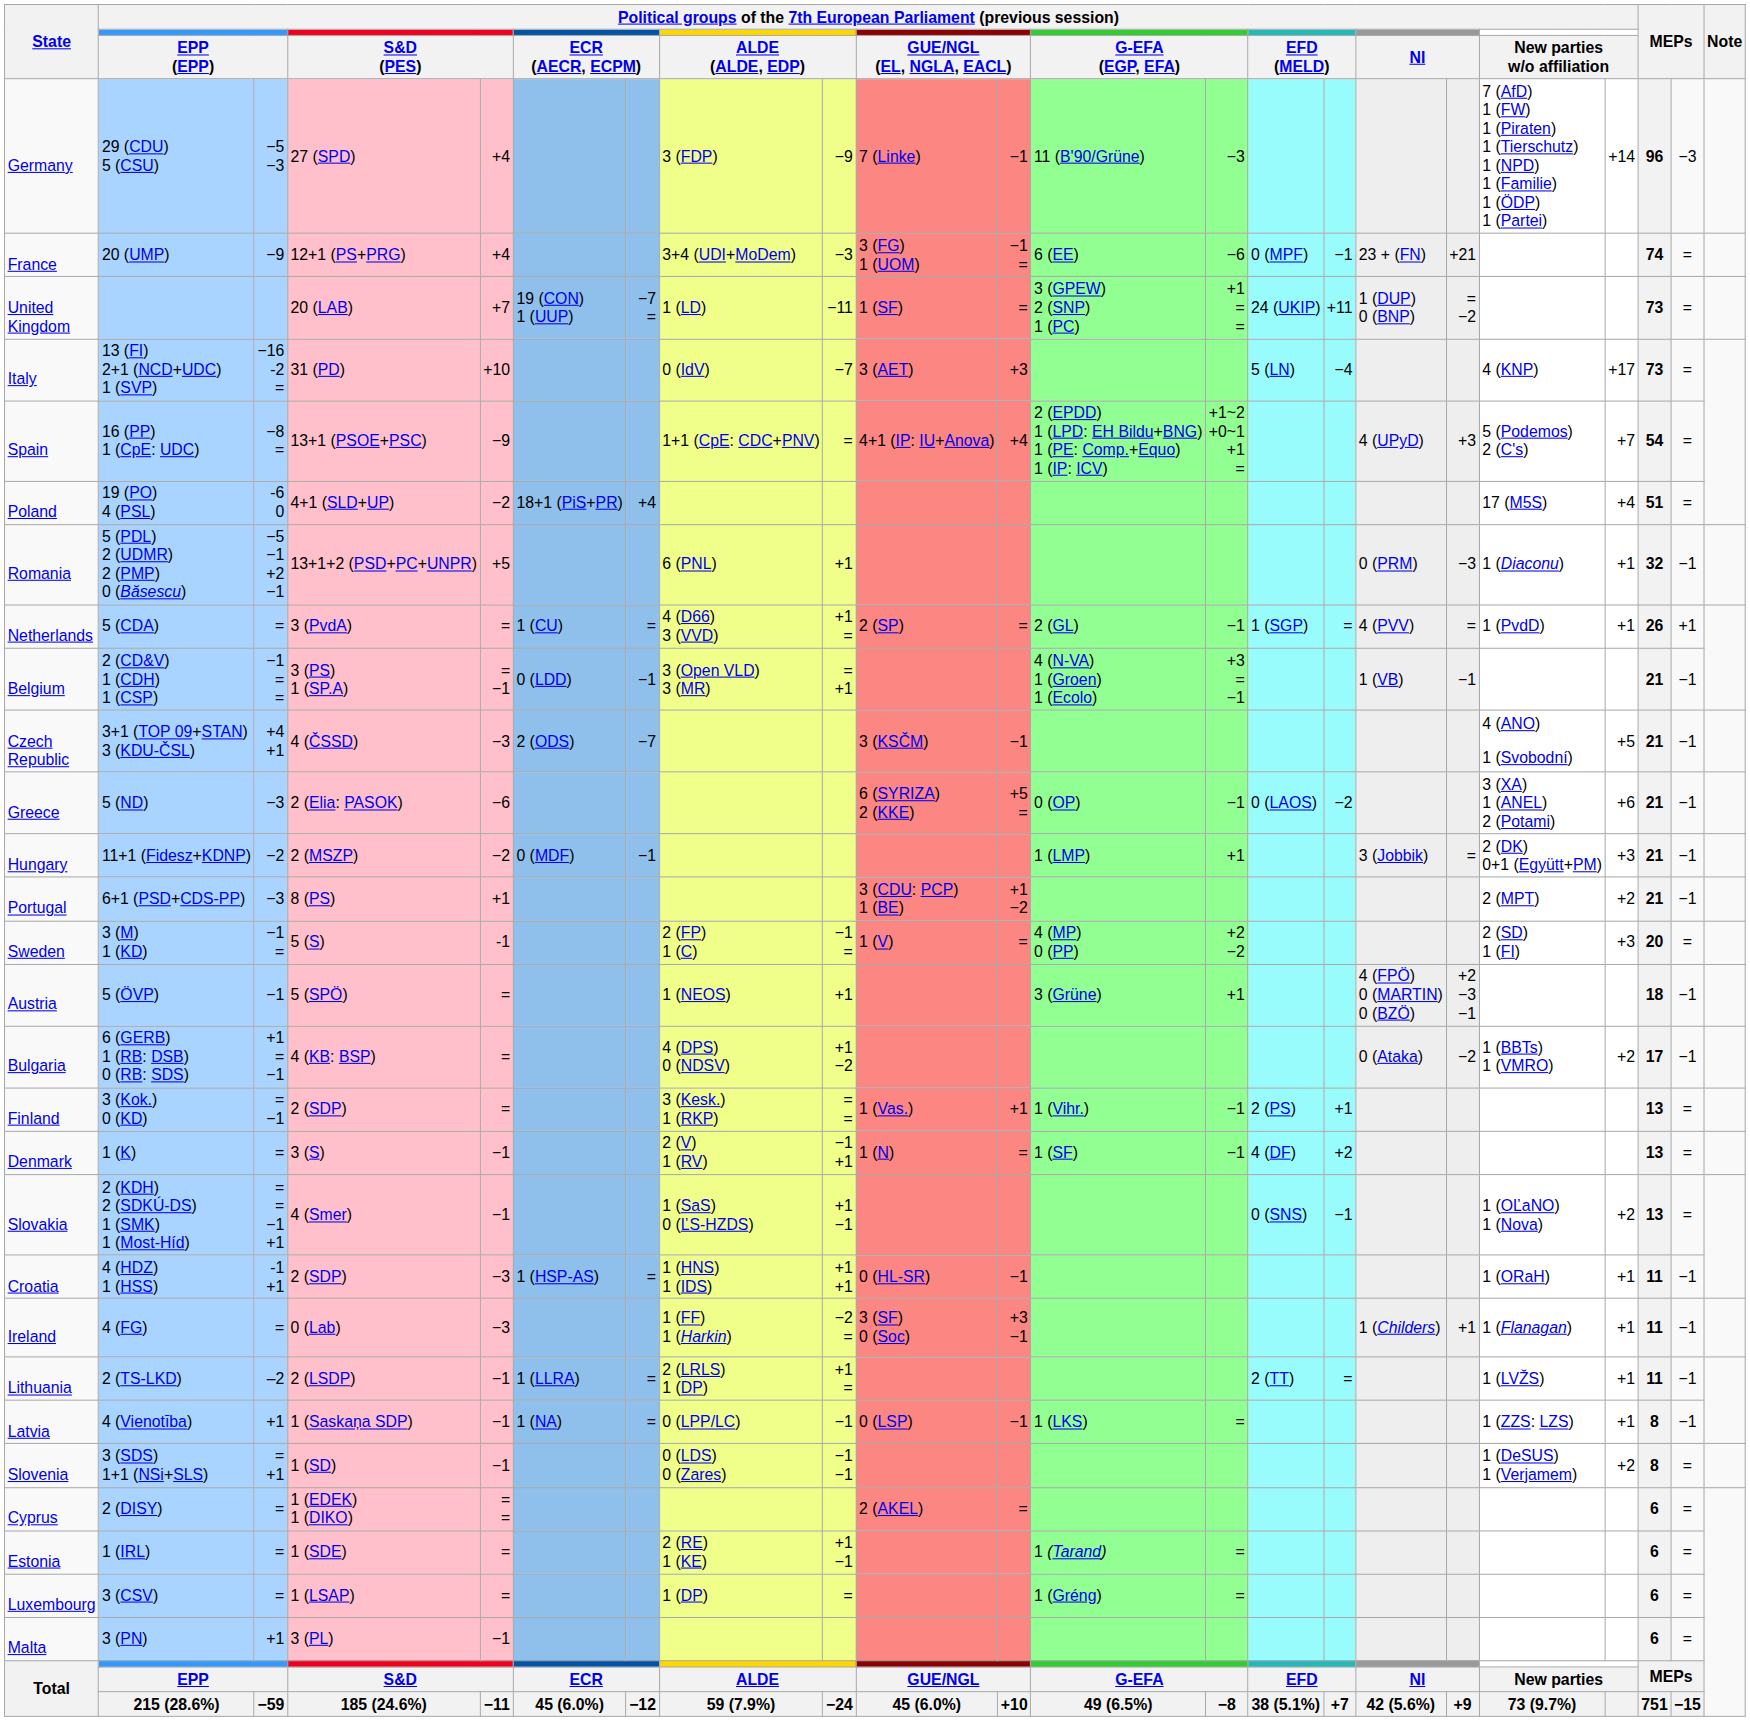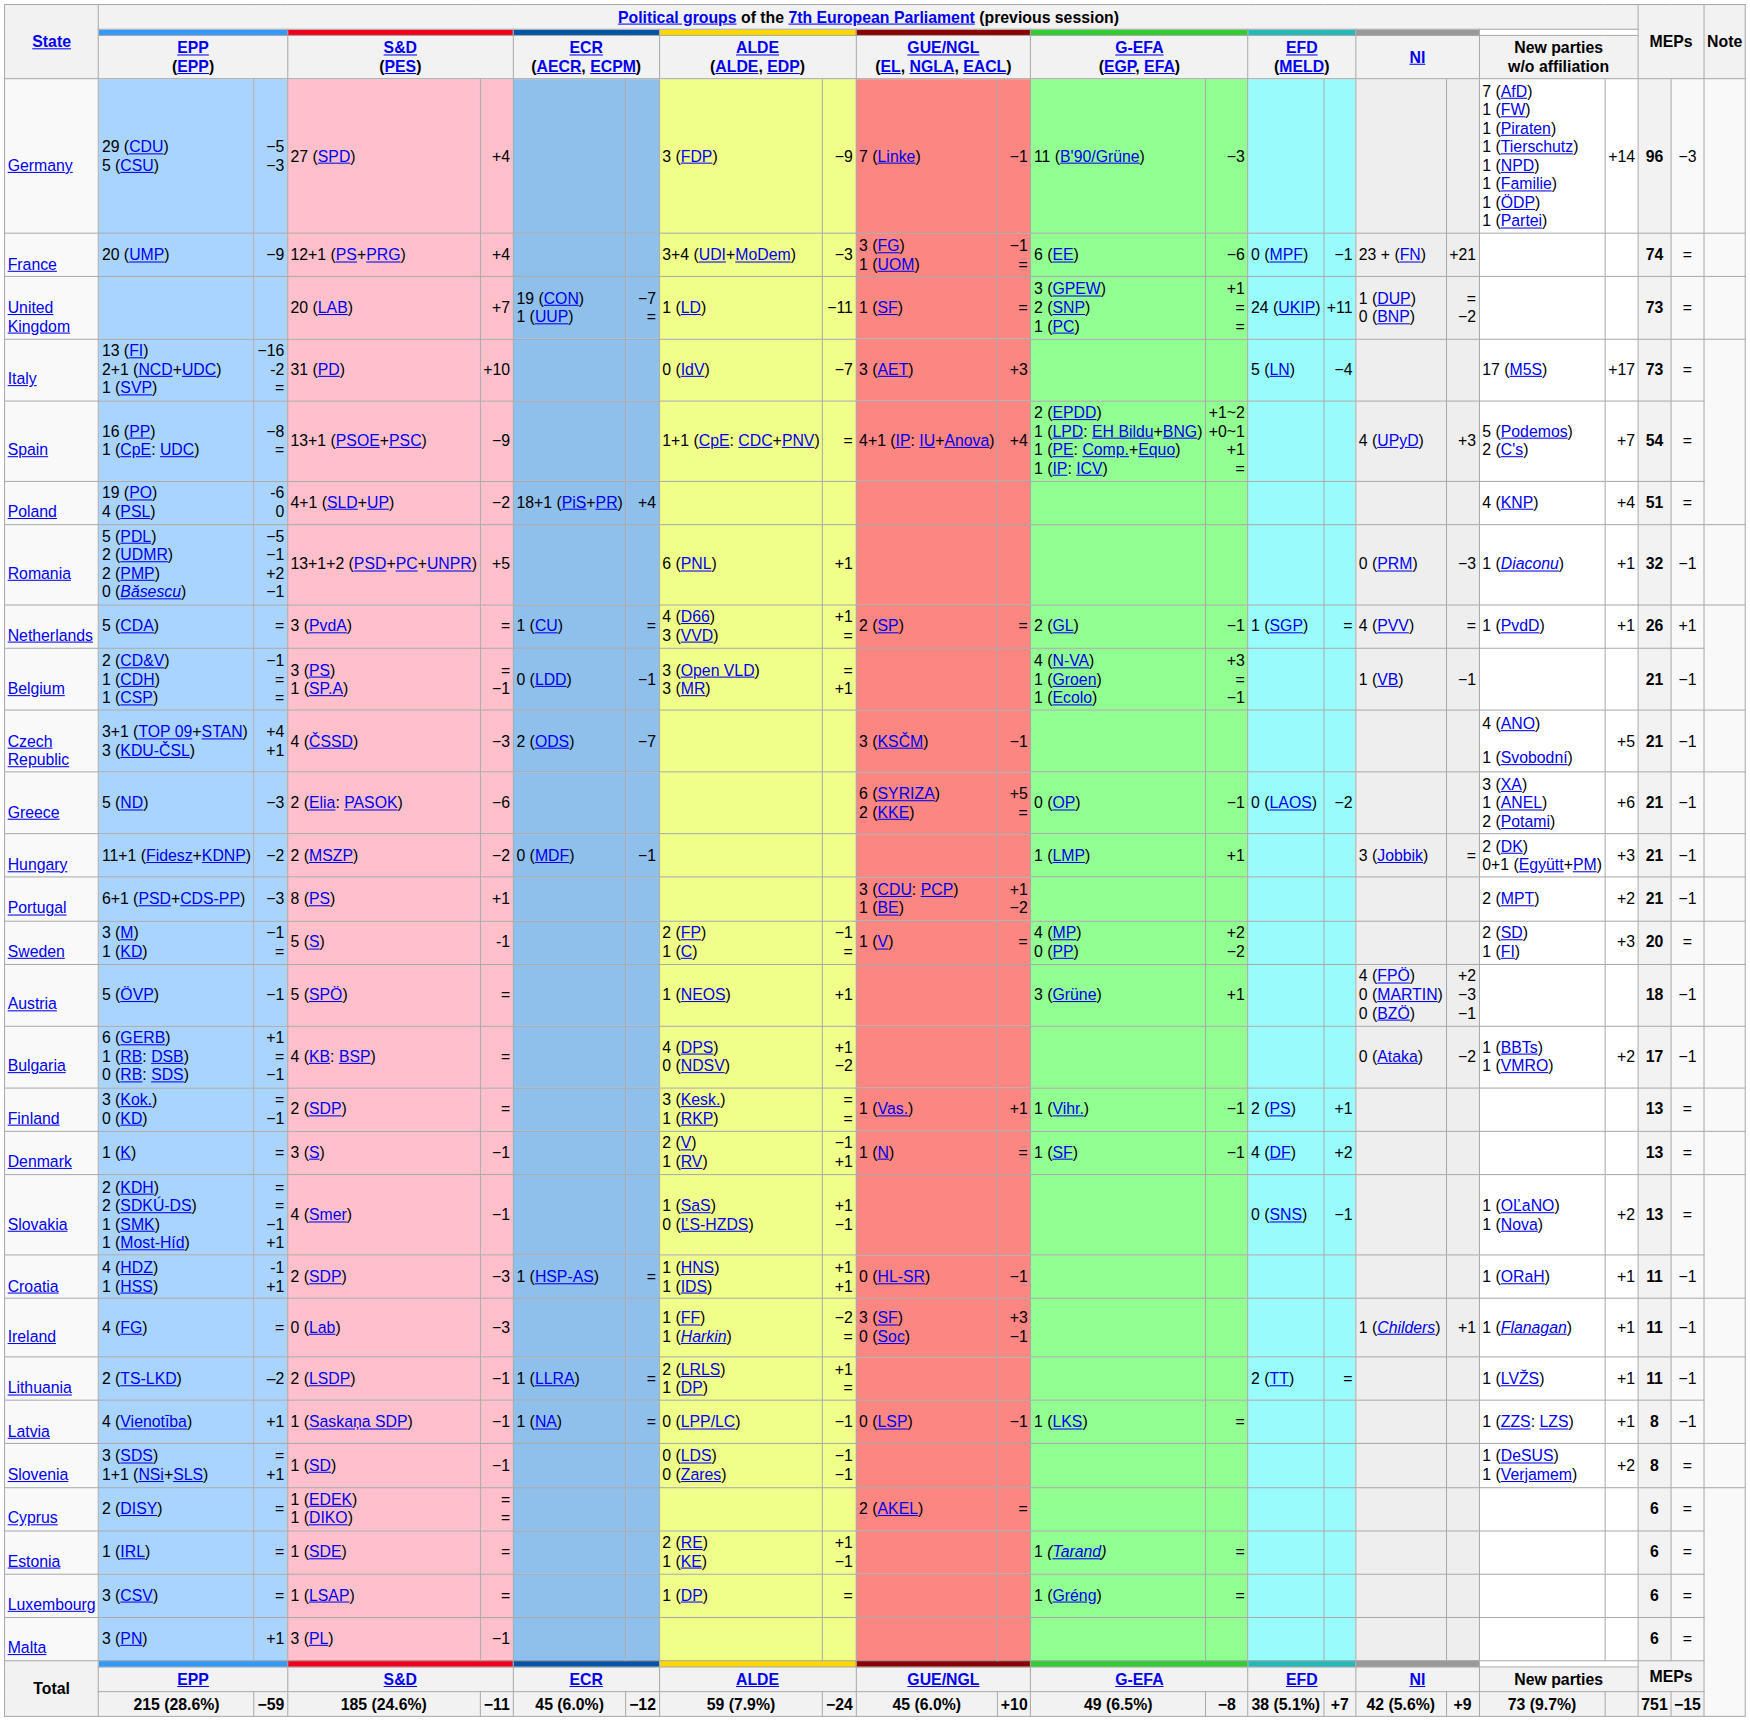Italy | column 18: 4 (KNP) -> 17 (M5S)
Poland | column 18: 17 (M5S) -> 4 (KNP)
